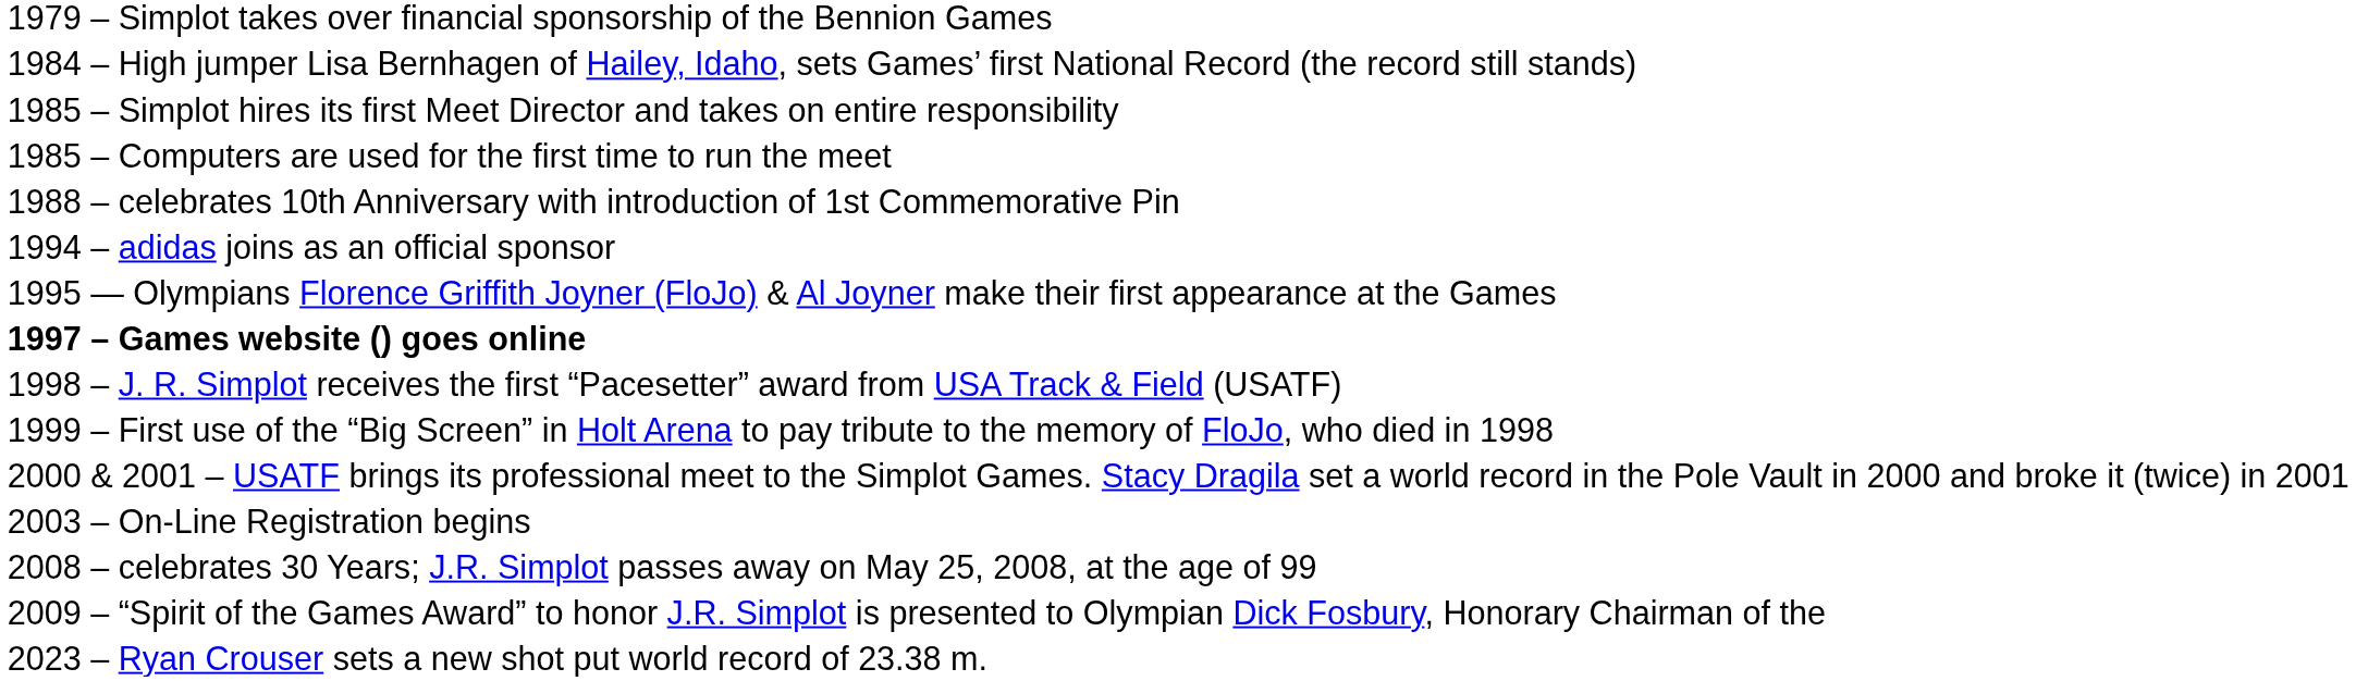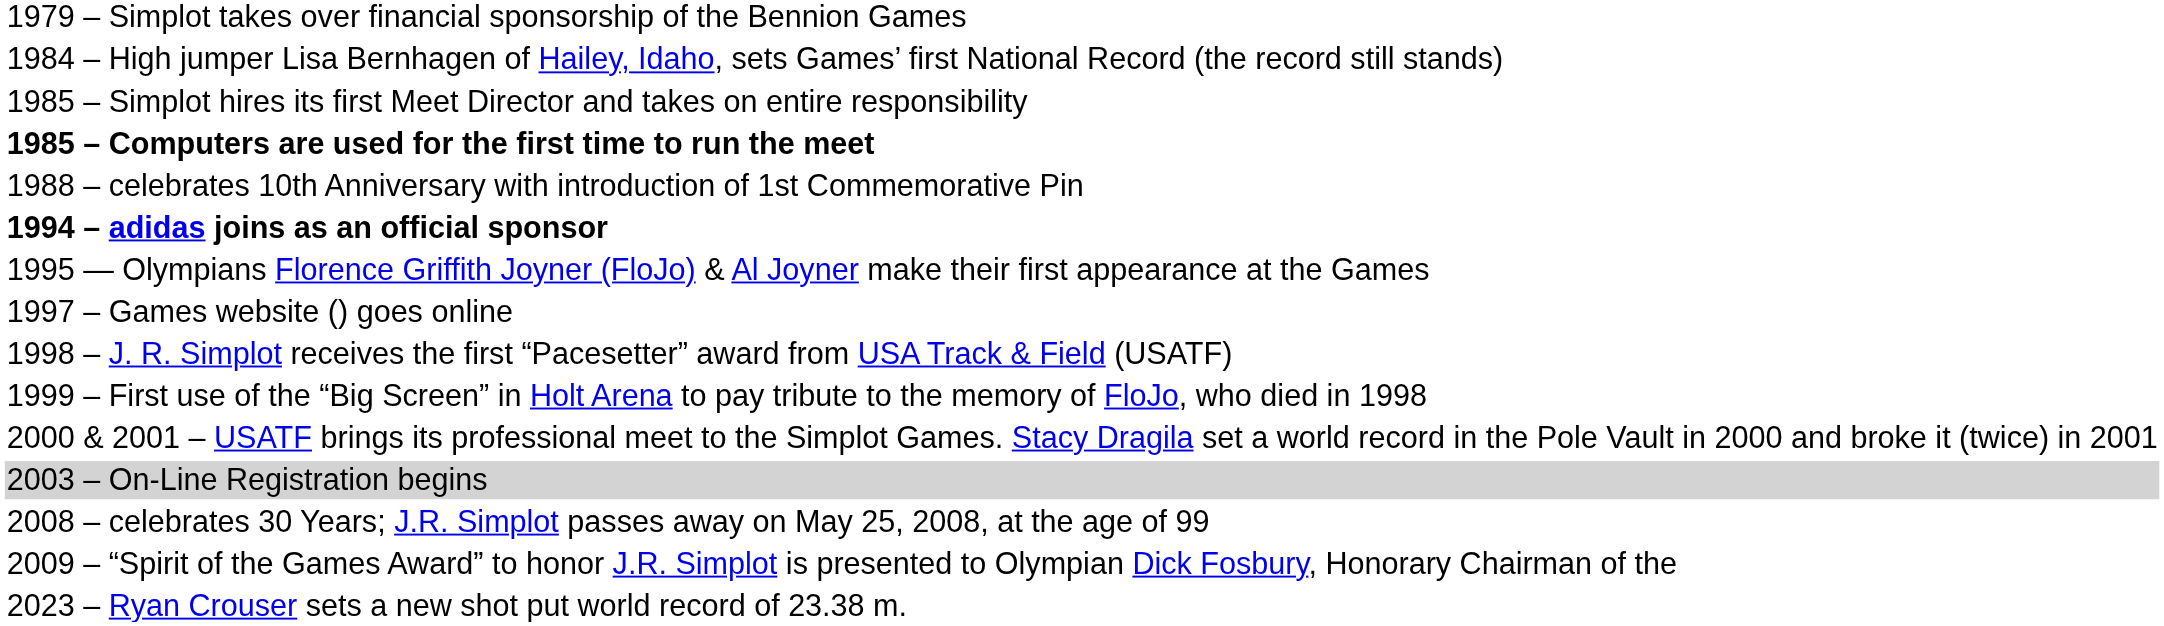row 4 | column 1: normal -> bold
row 6 | column 1: normal -> bold
row 8 | column 1: bold -> normal
row 12 | column 1: no background -> lightgrey background
